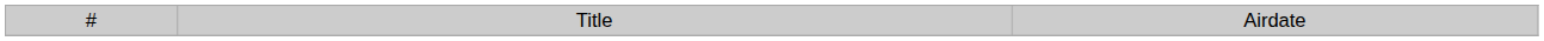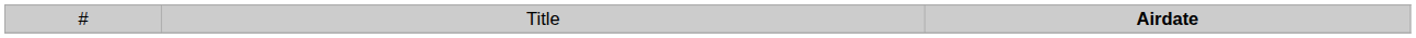Title | column 3: normal -> bold
